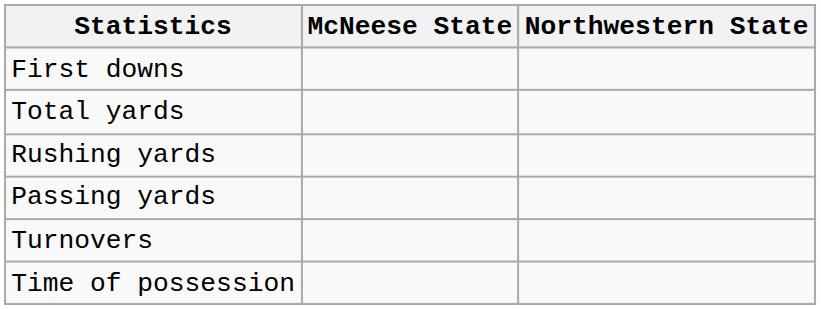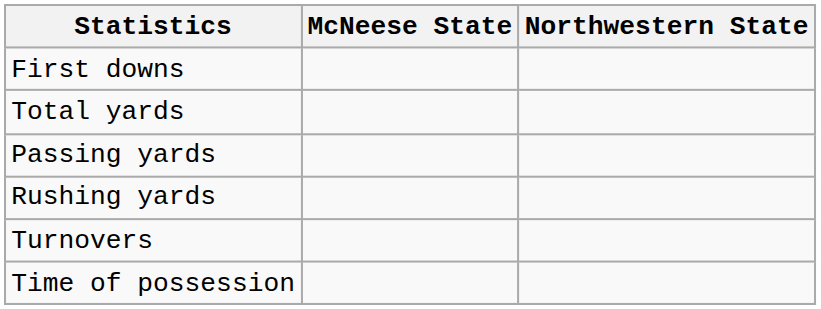rows swapped: Rushing yards <-> Passing yards
